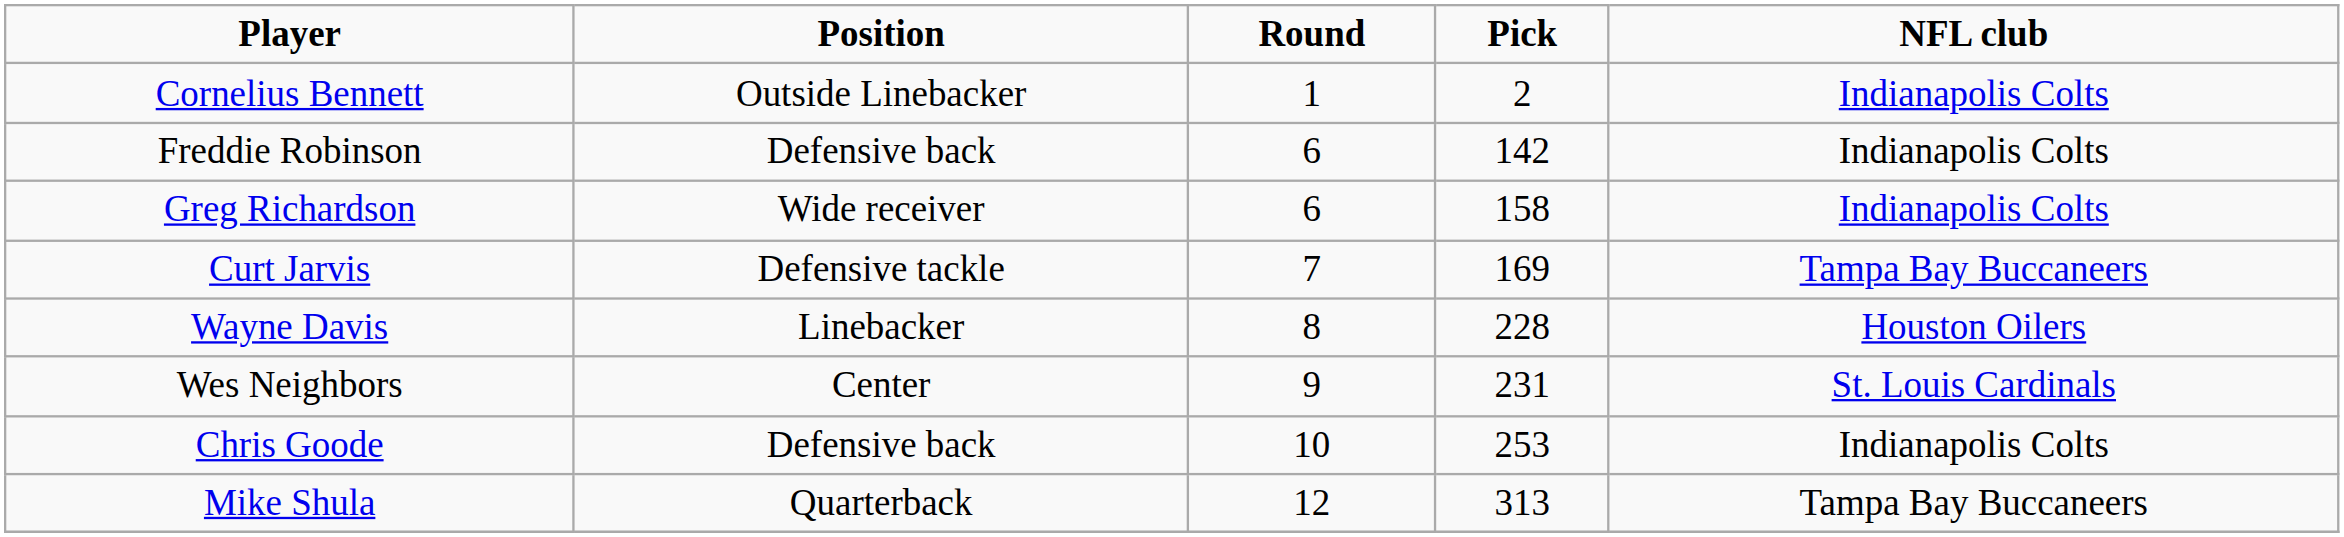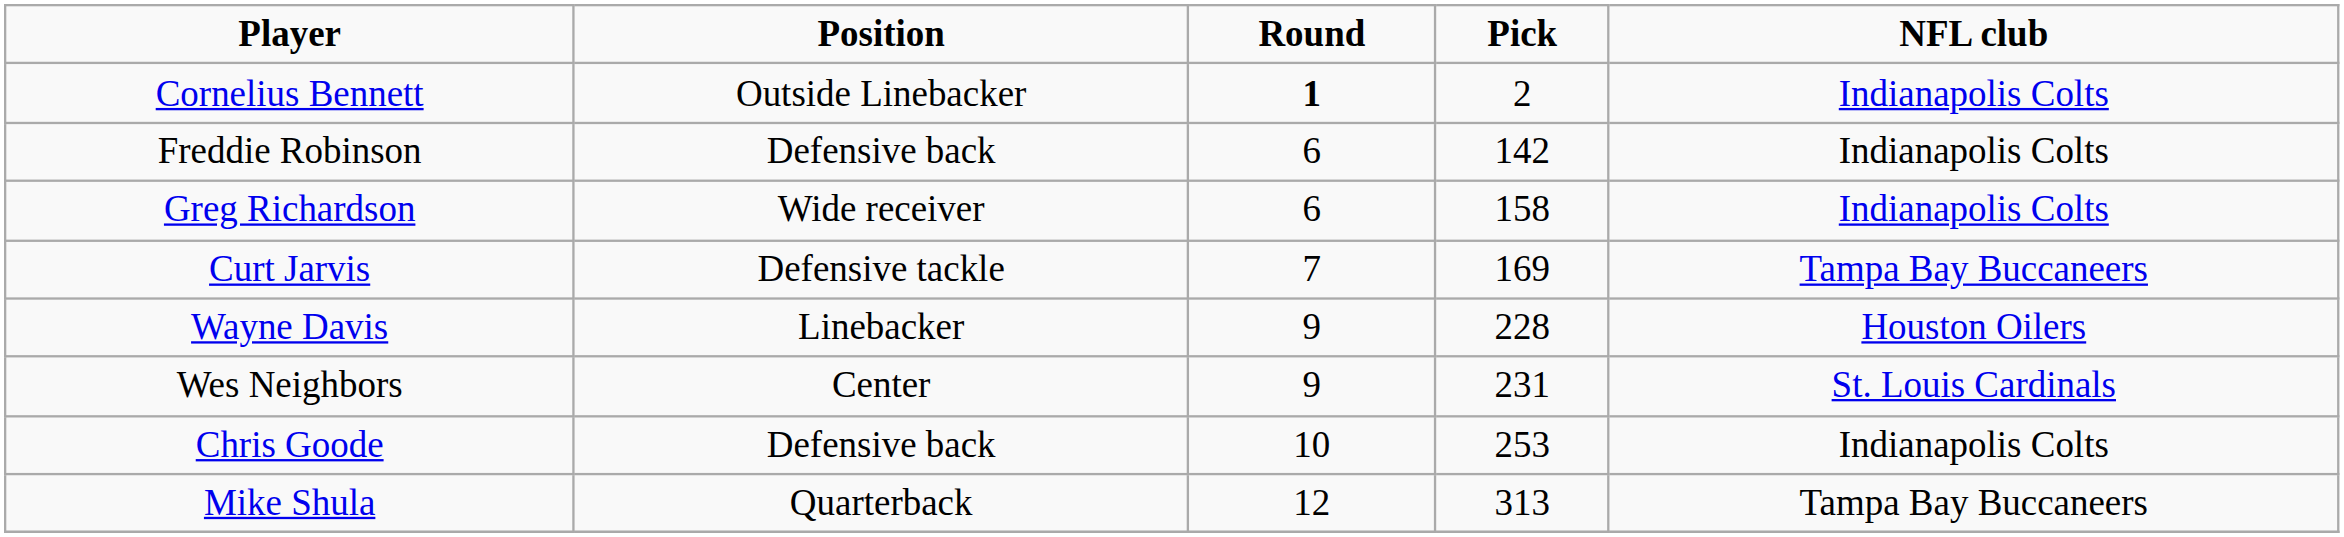Cornelius Bennett | Round: normal -> bold
Wayne Davis | Round: 8 -> 9
